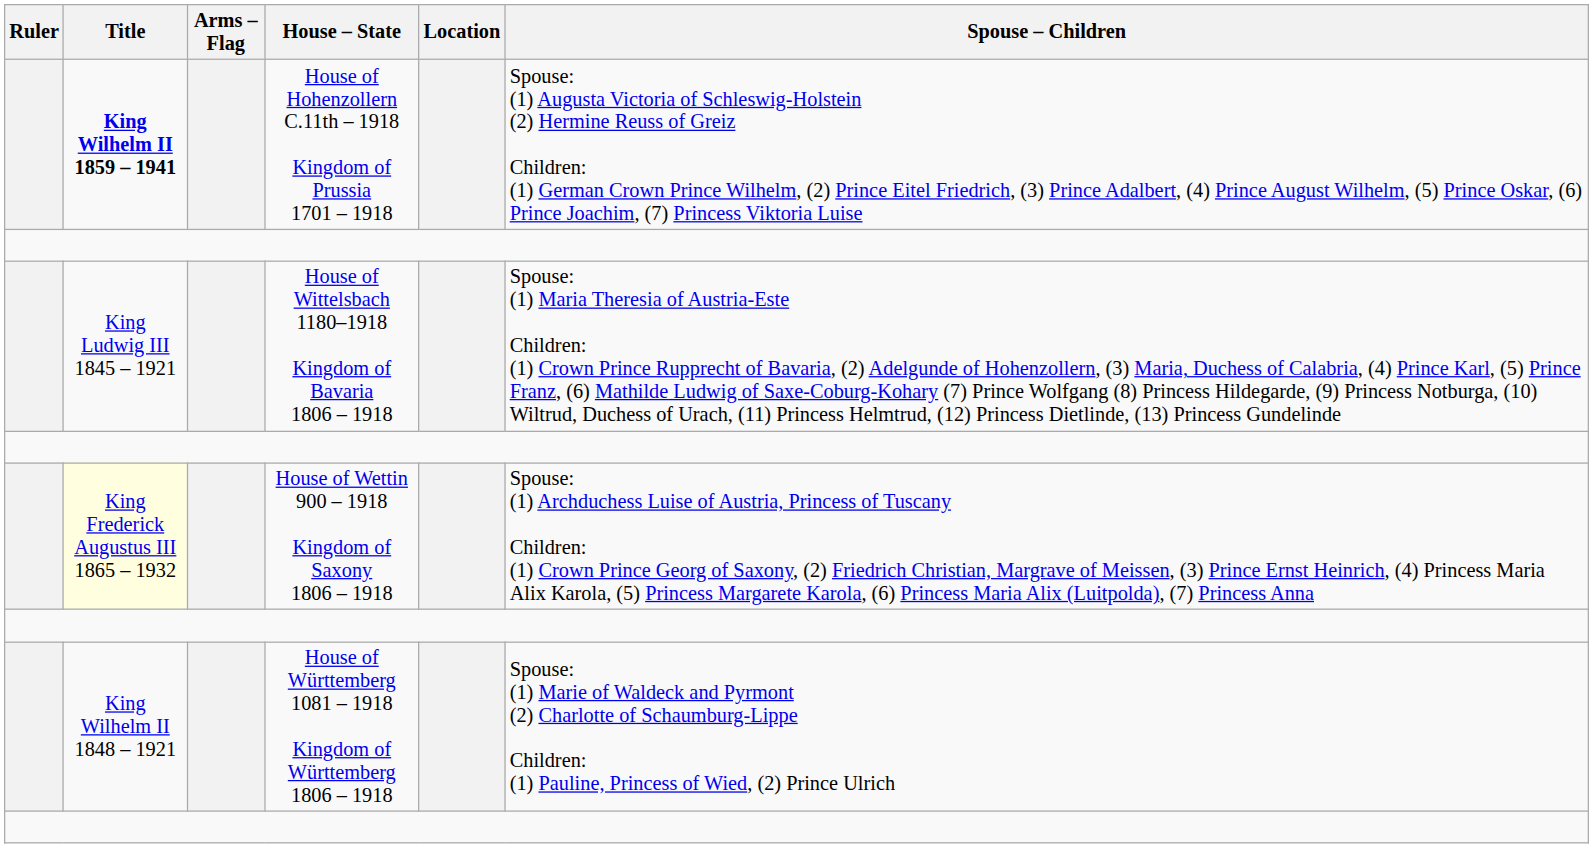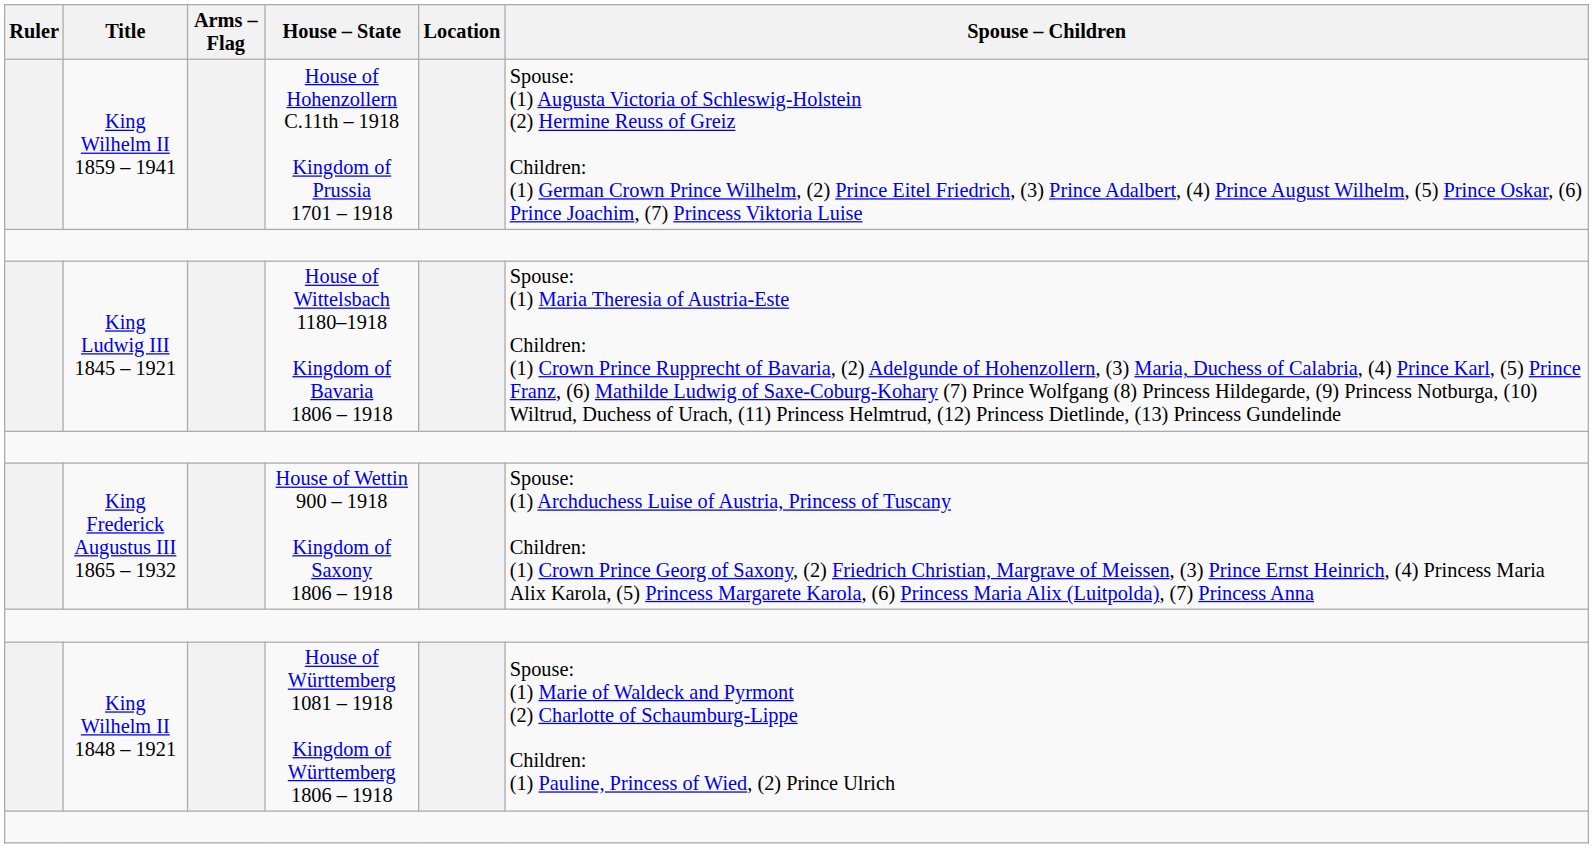King Wilhelm II 1859 – 1941 | Title: bold -> normal
King Frederick Augustus III 1865 – 1932 | Title: lightyellow background -> no background
